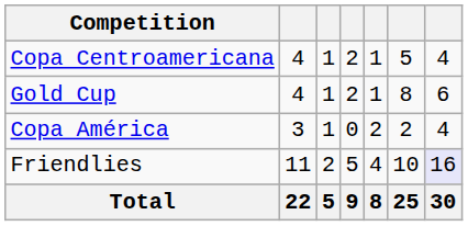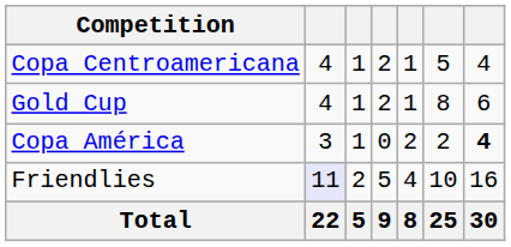Copa América | column 7: normal -> bold
Friendlies | column 2: no background -> lavender background
Friendlies | column 7: lavender background -> no background
